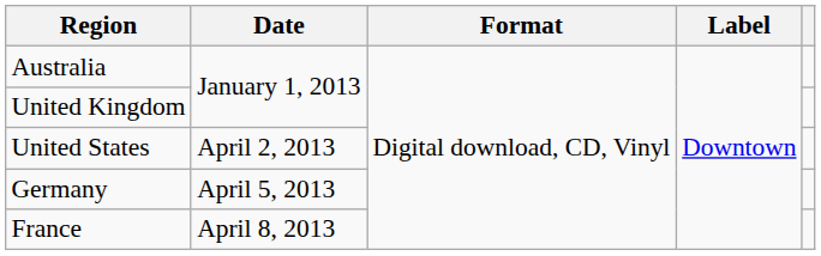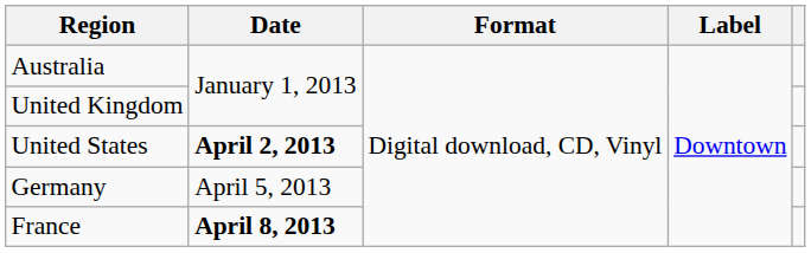United States | Date: normal -> bold
France | Date: normal -> bold
